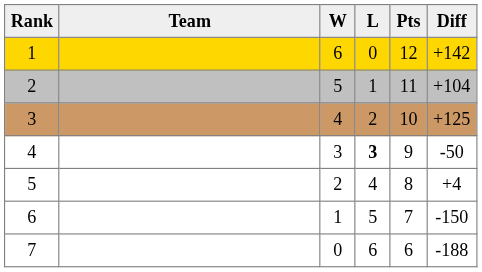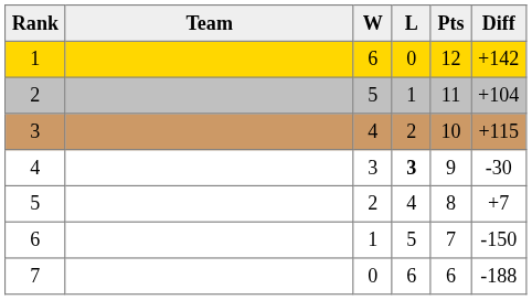row 4 | Diff: +125 -> +115
row 5 | Diff: -50 -> -30
row 6 | Diff: +4 -> +7
